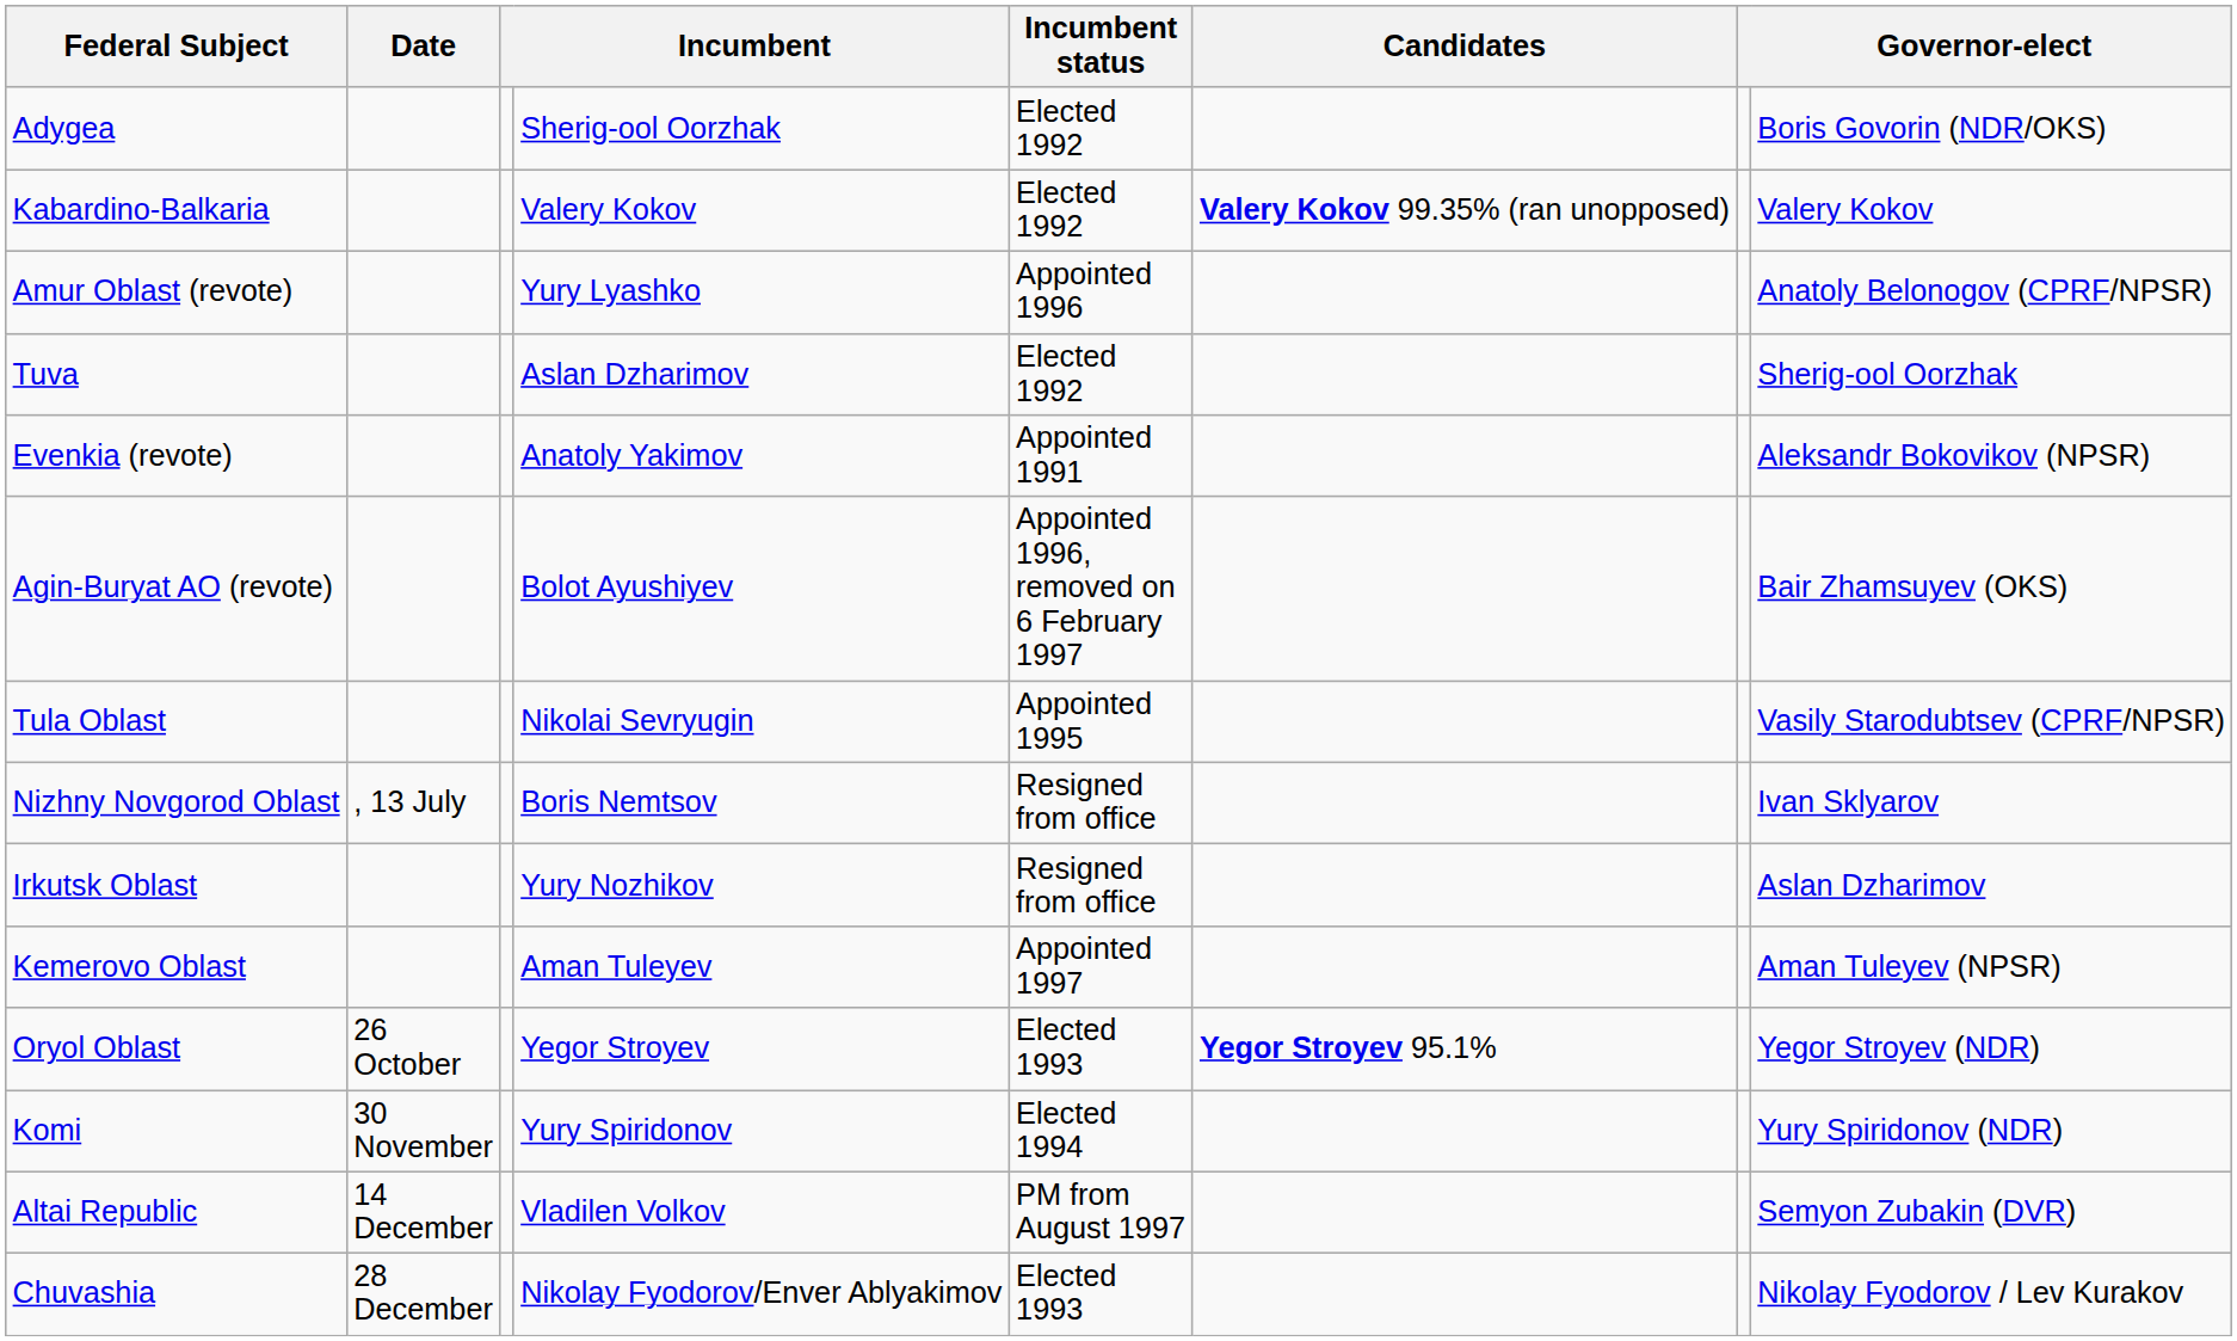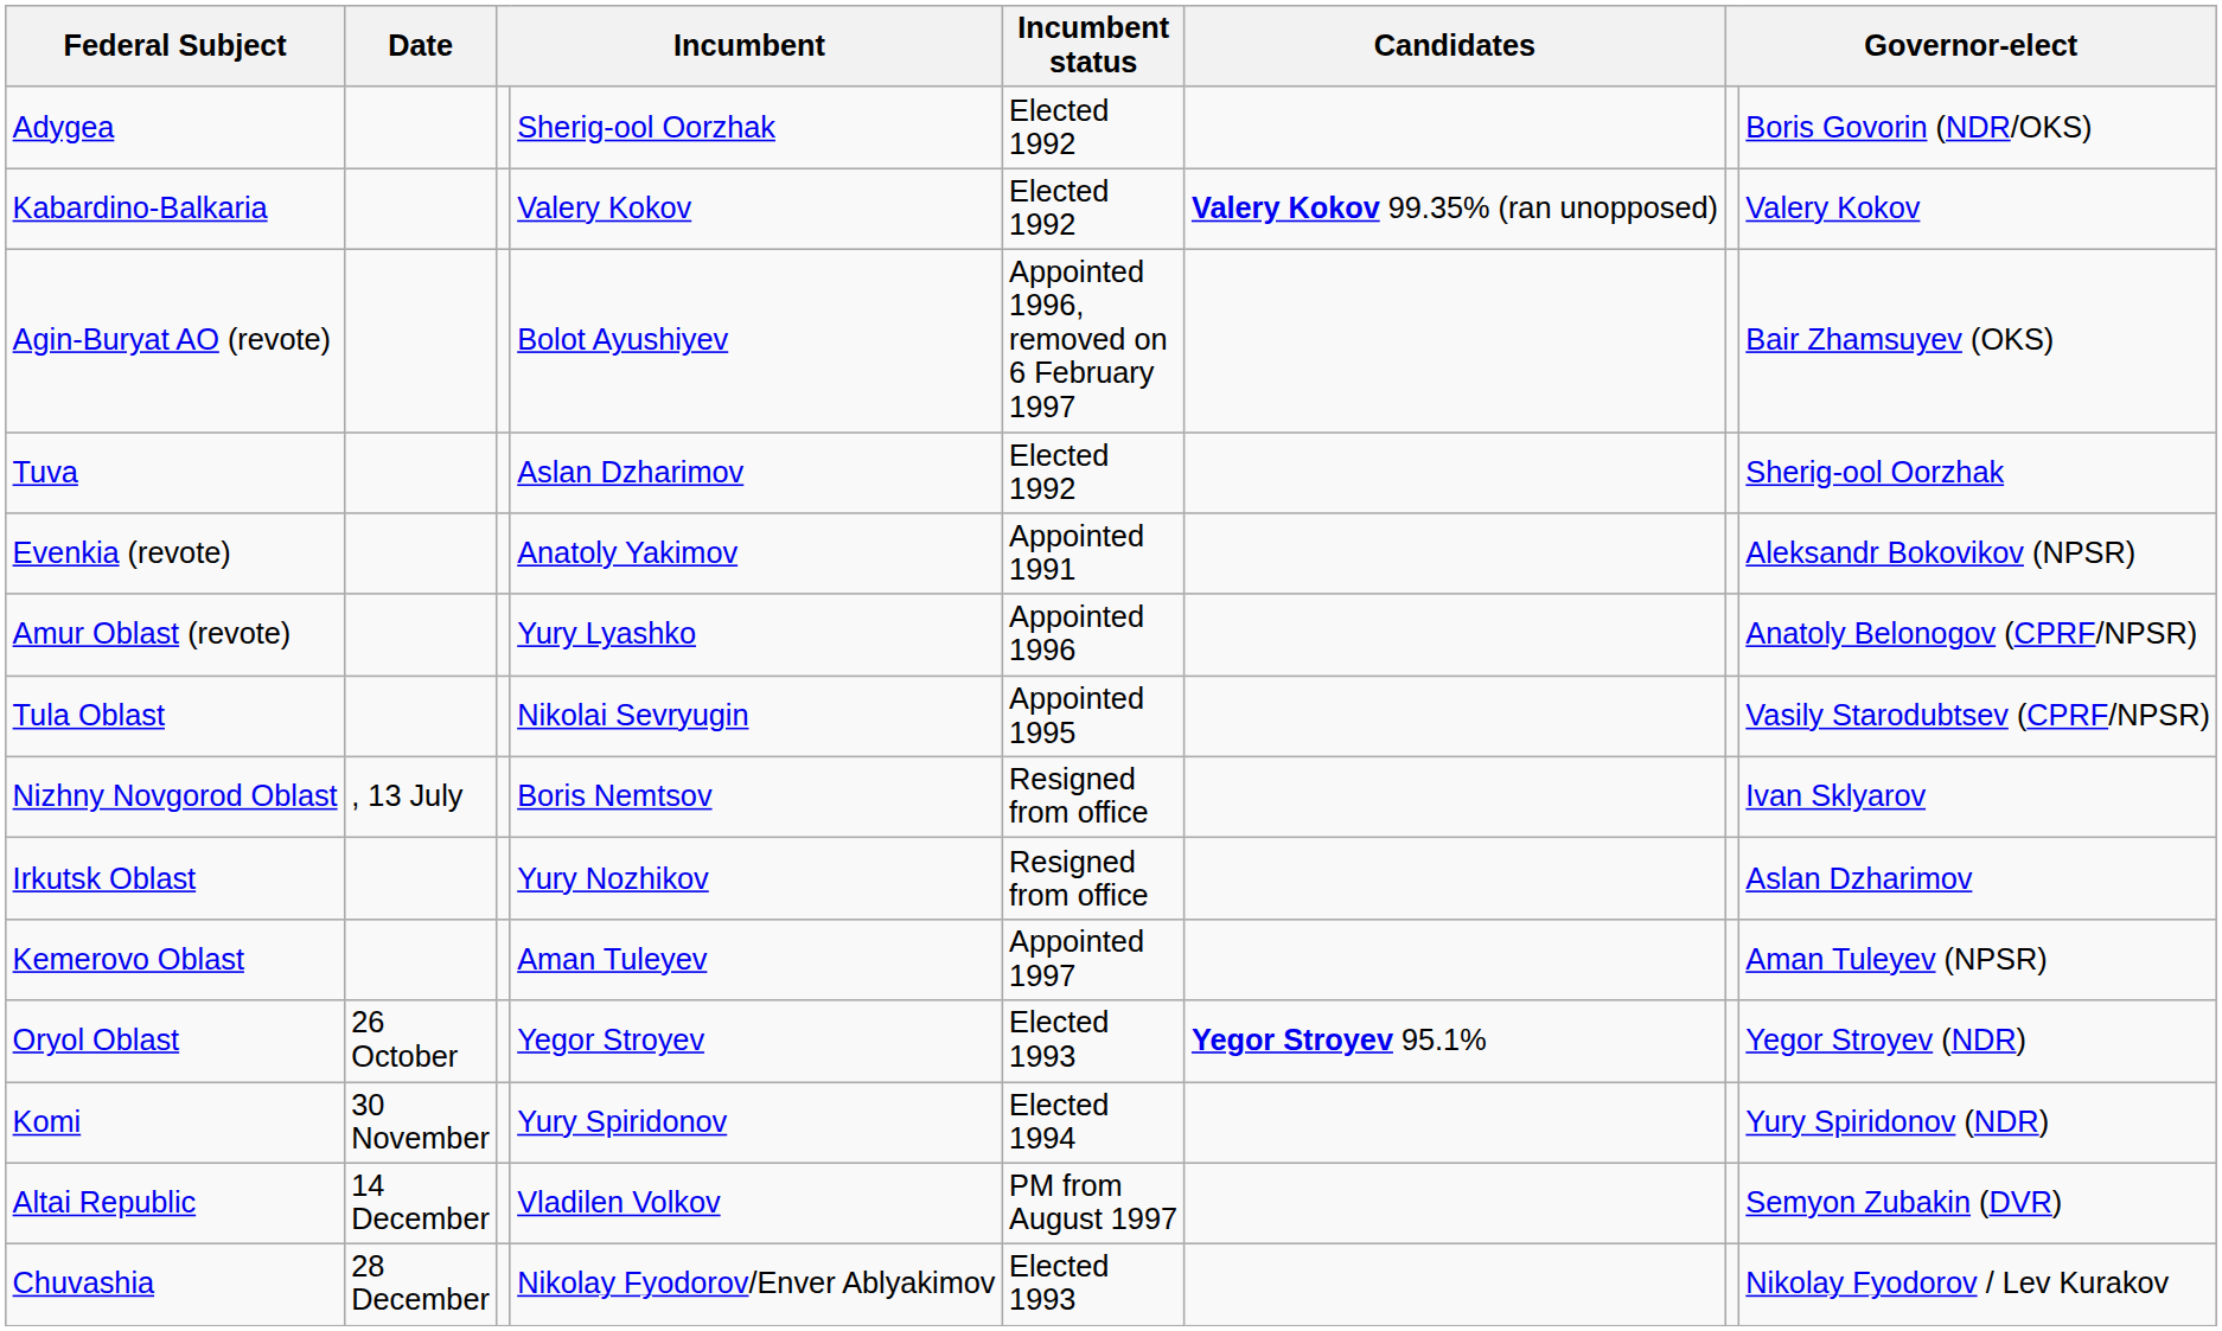rows swapped: Agin-Buryat AO (revote) <-> Amur Oblast (revote)
